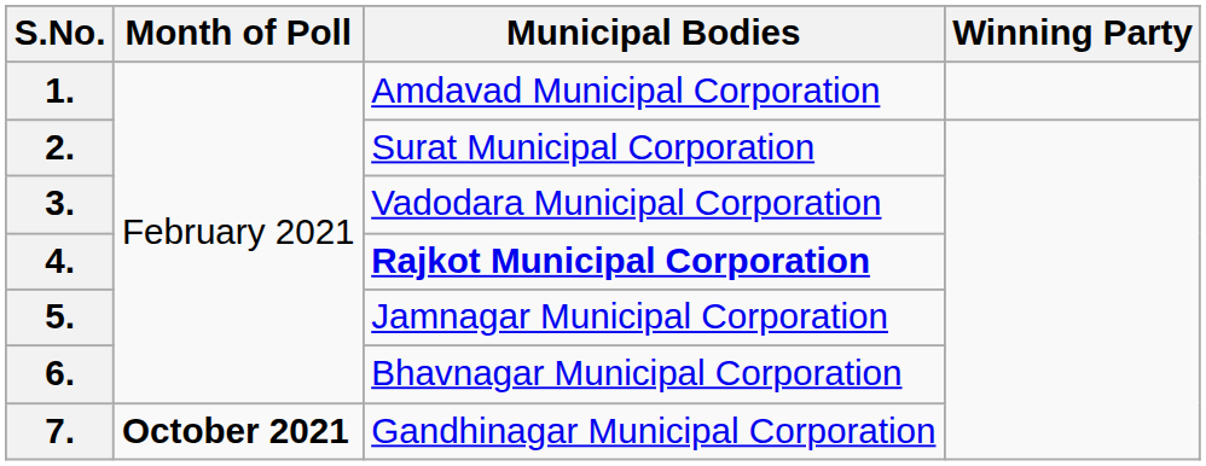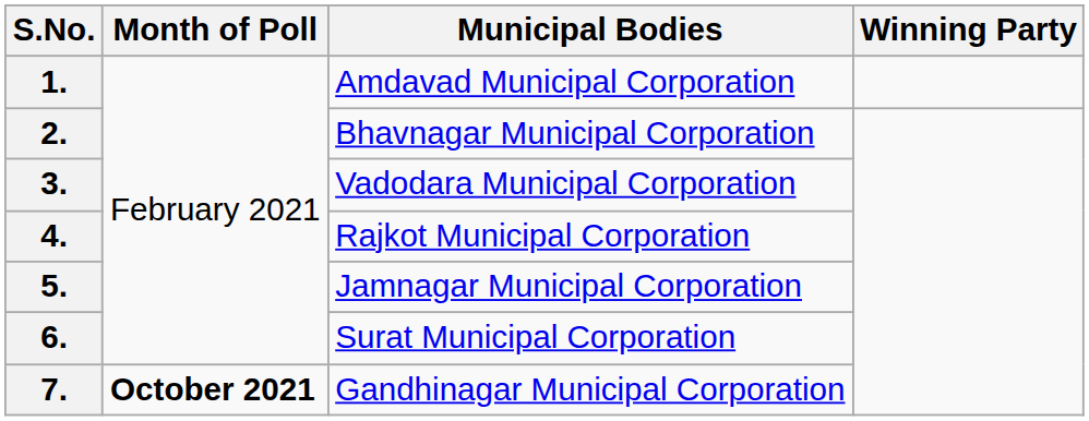2. | Municipal Bodies: Surat Municipal Corporation -> Bhavnagar Municipal Corporation
4. | Municipal Bodies: bold -> normal
6. | Municipal Bodies: Bhavnagar Municipal Corporation -> Surat Municipal Corporation
